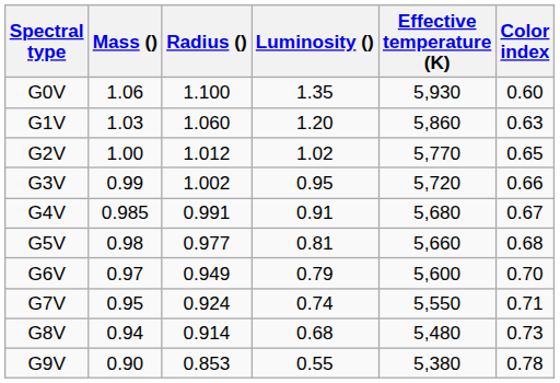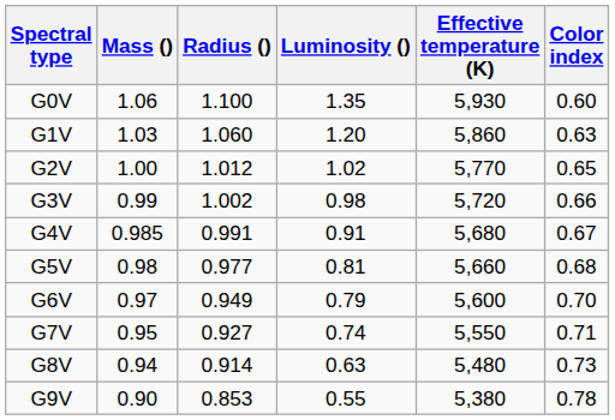G3V | Luminosity (): 0.95 -> 0.98
G7V | Radius (): 0.924 -> 0.927
G8V | Luminosity (): 0.68 -> 0.63
